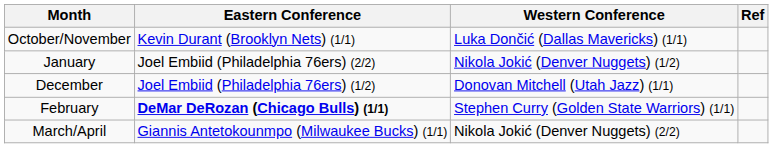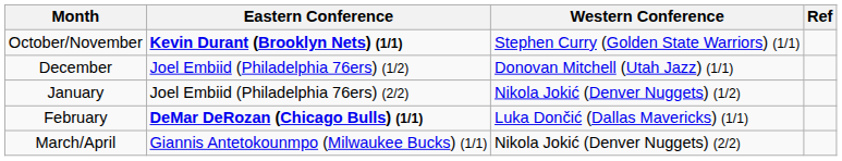October/November | Eastern Conference: normal -> bold
October/November | Western Conference: Luka Dončić (Dallas Mavericks) (1/1) -> Stephen Curry (Golden State Warriors) (1/1)
rows swapped: December <-> January
February | Western Conference: Stephen Curry (Golden State Warriors) (1/1) -> Luka Dončić (Dallas Mavericks) (1/1)
